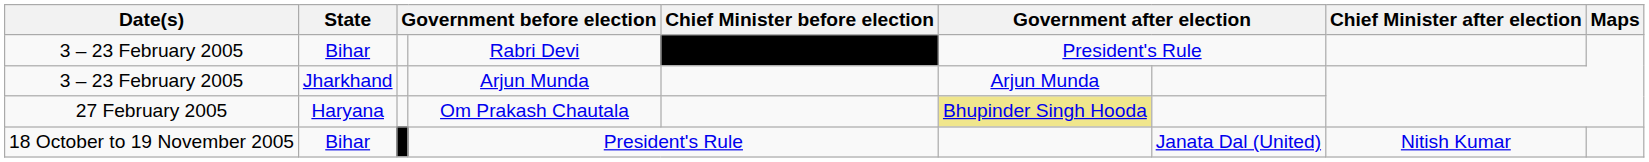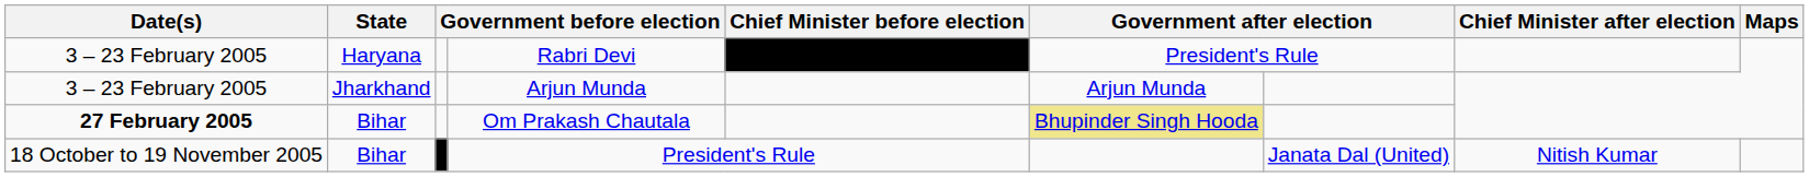Rabri Devi | State: Bihar -> Haryana
Om Prakash Chautala | Date(s): normal -> bold
Om Prakash Chautala | State: Haryana -> Bihar
